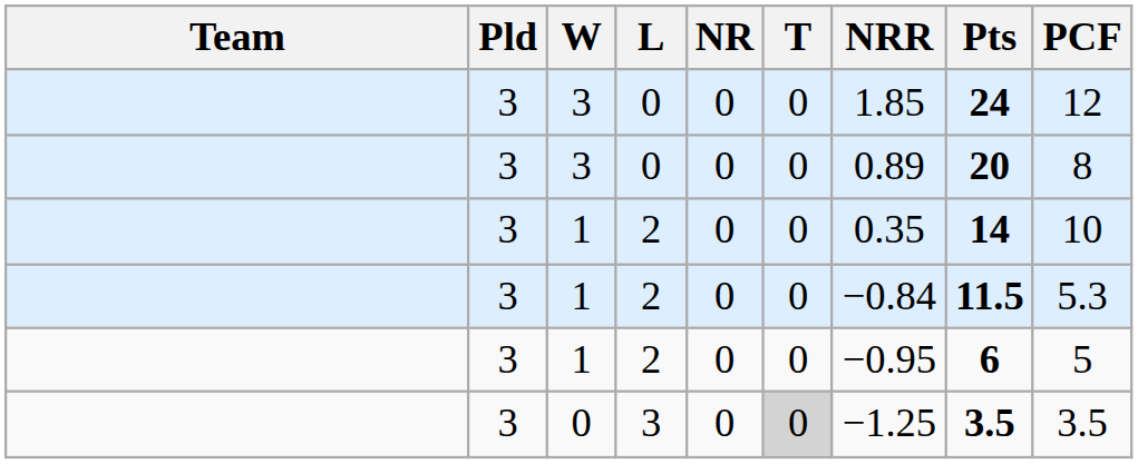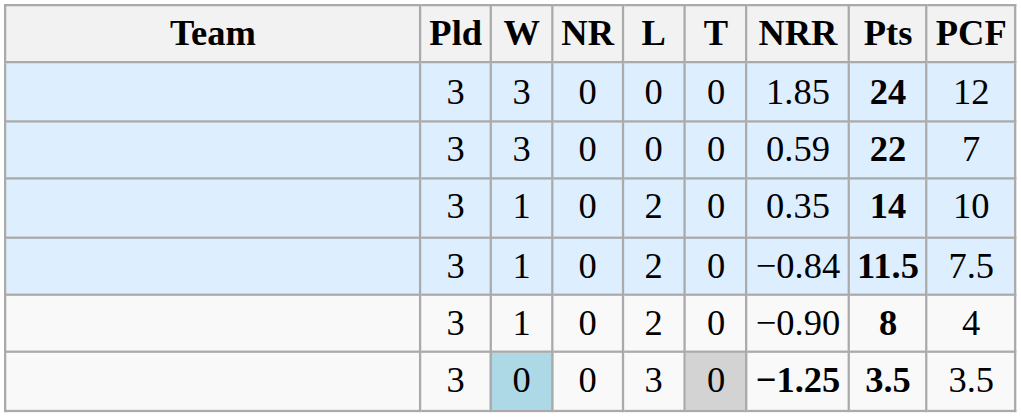columns swapped: L <-> NR
row 3 | NRR: 0.89 -> 0.59
row 3 | Pts: 20 -> 22
row 3 | PCF: 8 -> 7
row 5 | PCF: 5.3 -> 7.5
row 6 | NRR: −0.95 -> −0.90
row 6 | Pts: 6 -> 8
row 6 | PCF: 5 -> 4
row 7 | W: no background -> lightblue background
row 7 | NRR: normal -> bold
